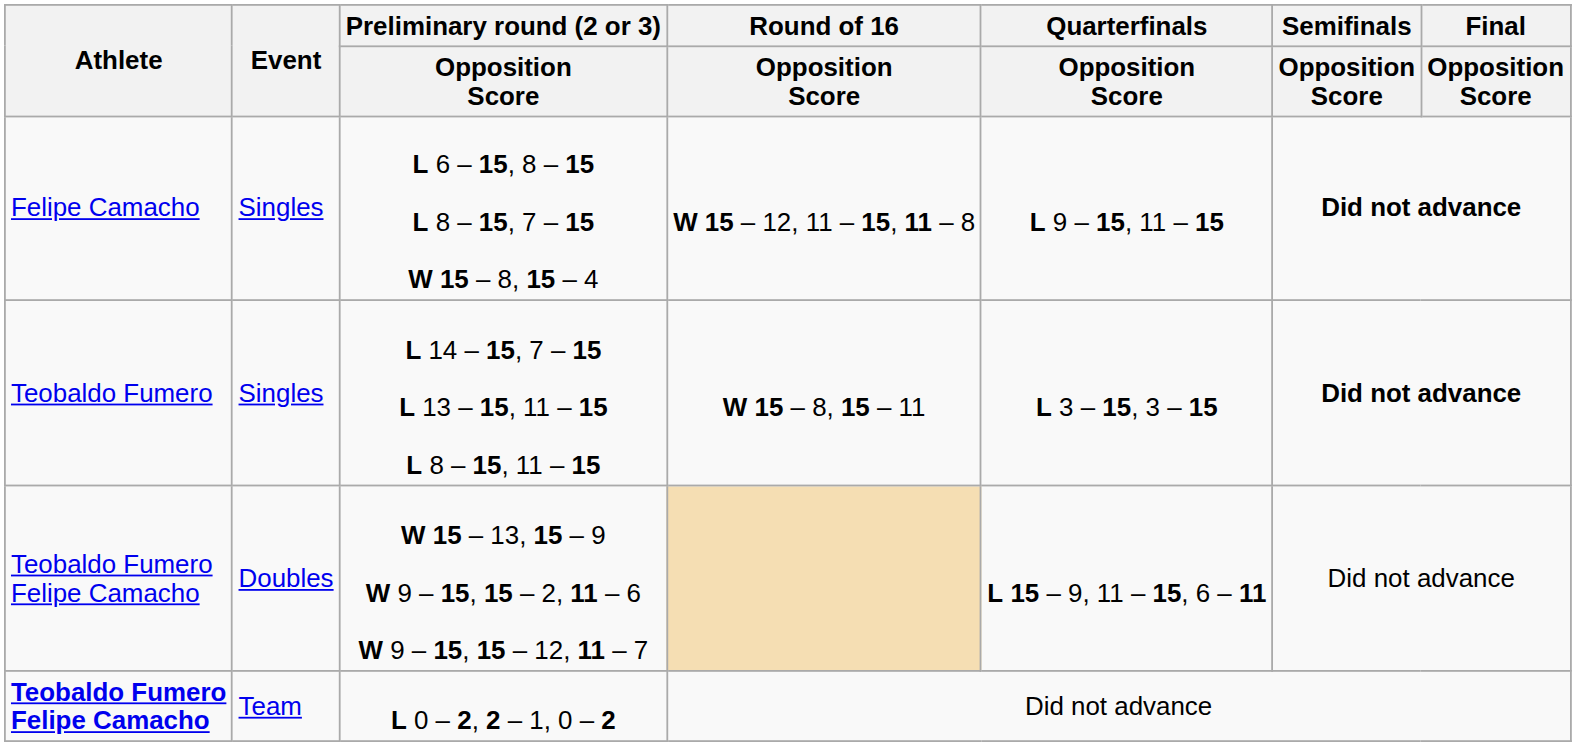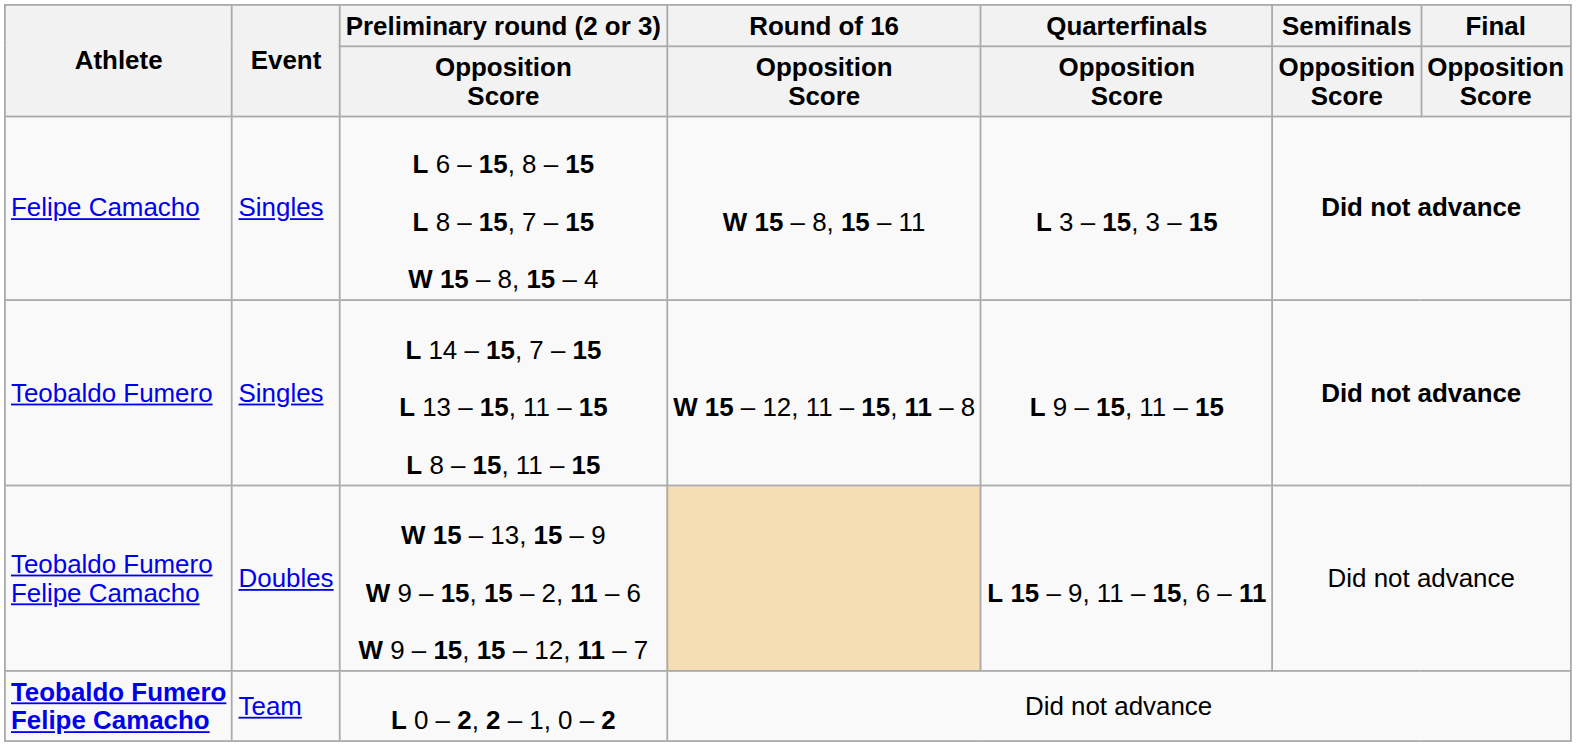L 6 – 15, 8 – 15 L 8 – 15, 7 – 15 W 15 – 8, 15 – 4 | Round of 16 / Opposition Score: W 15 – 12, 11 – 15, 11 – 8 -> W 15 – 8, 15 – 11
L 6 – 15, 8 – 15 L 8 – 15, 7 – 15 W 15 – 8, 15 – 4 | Quarterfinals / Opposition Score: L 9 – 15, 11 – 15 -> L 3 – 15, 3 – 15
L 14 – 15, 7 – 15 L 13 – 15, 11 – 15 L 8 – 15, 11 – 15 | Round of 16 / Opposition Score: W 15 – 8, 15 – 11 -> W 15 – 12, 11 – 15, 11 – 8
L 14 – 15, 7 – 15 L 13 – 15, 11 – 15 L 8 – 15, 11 – 15 | Quarterfinals / Opposition Score: L 3 – 15, 3 – 15 -> L 9 – 15, 11 – 15
